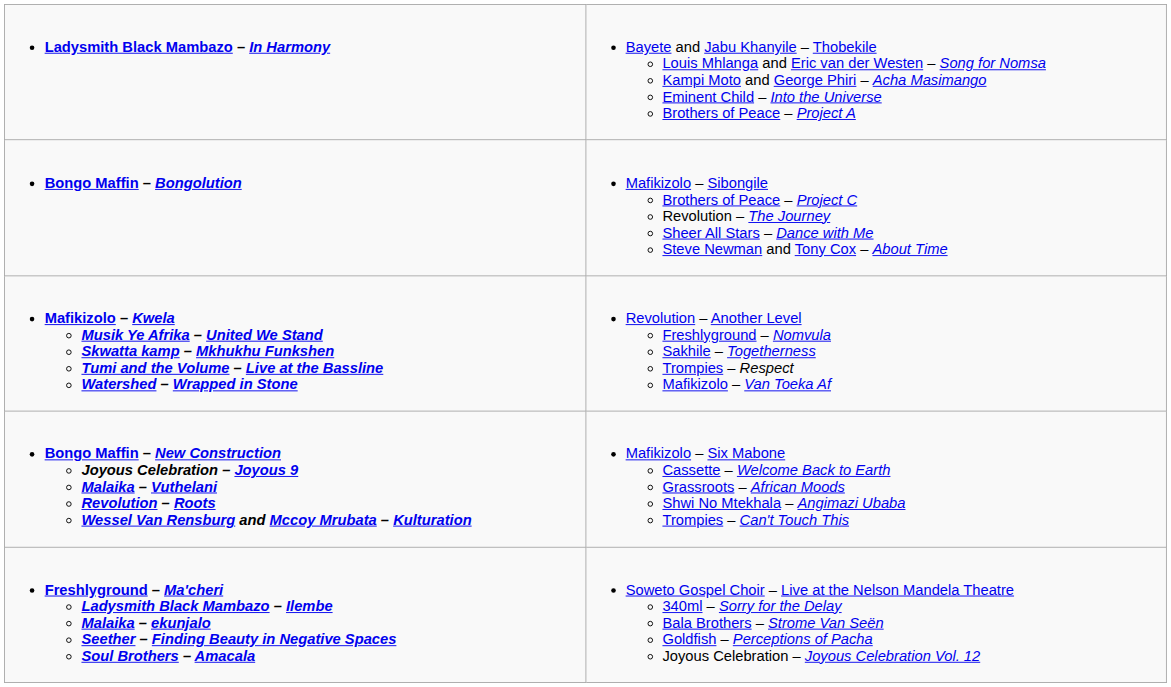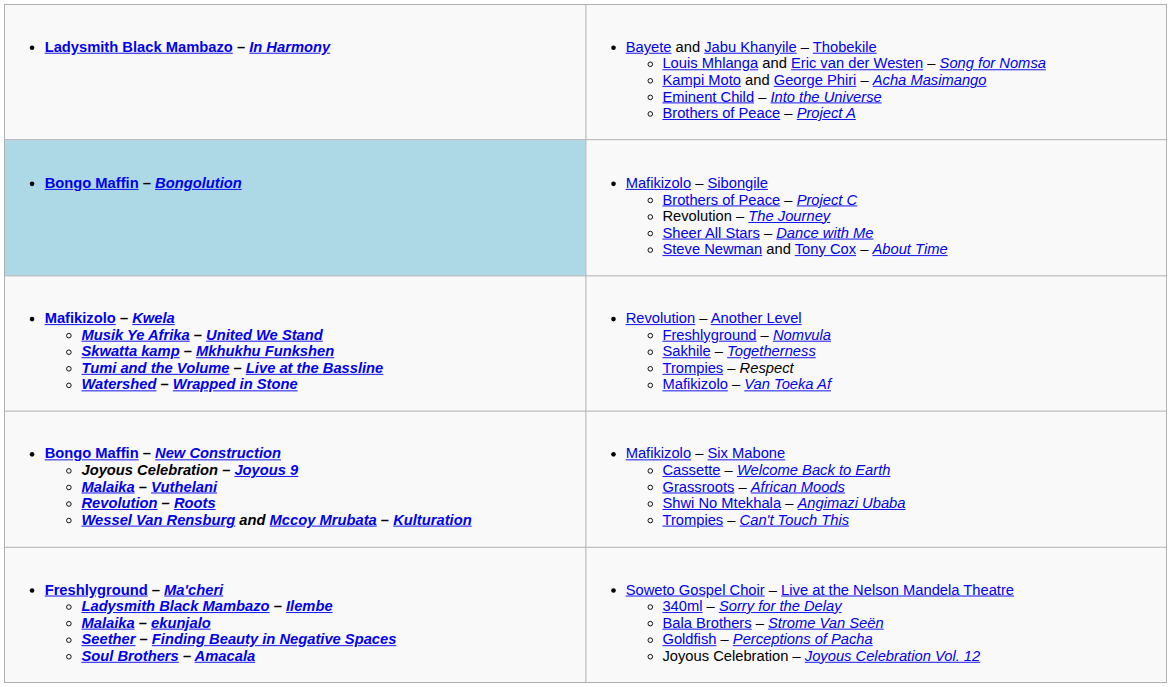row 2 | column 1: no background -> lightblue background
